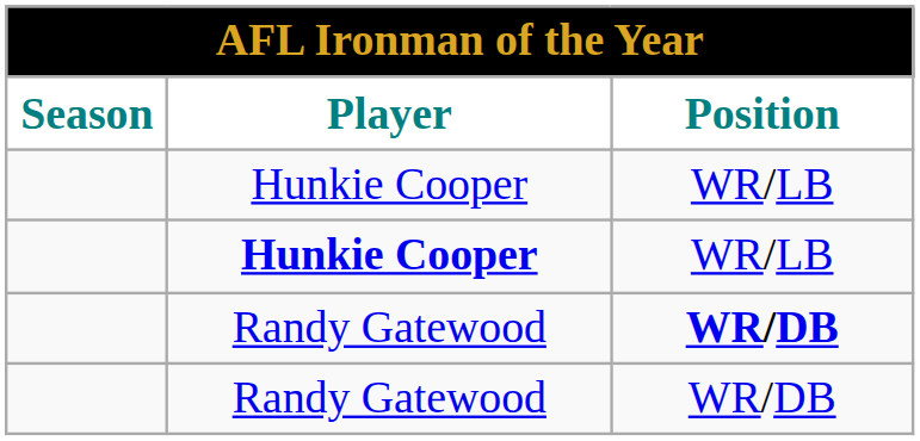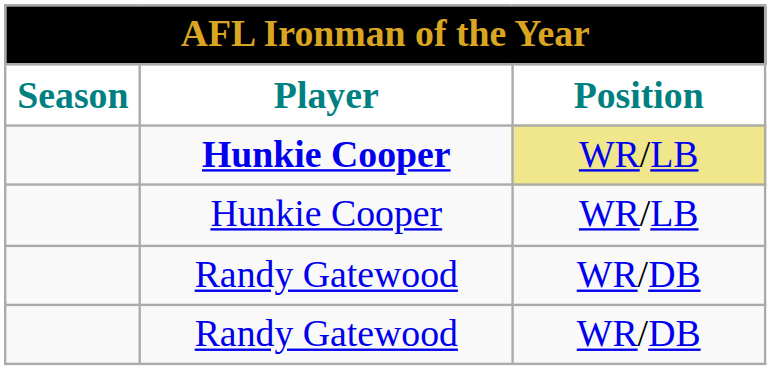row 3 | Player: normal -> bold
row 3 | Position: no background -> khaki background
row 4 | Player: bold -> normal
row 5 | Position: bold -> normal
